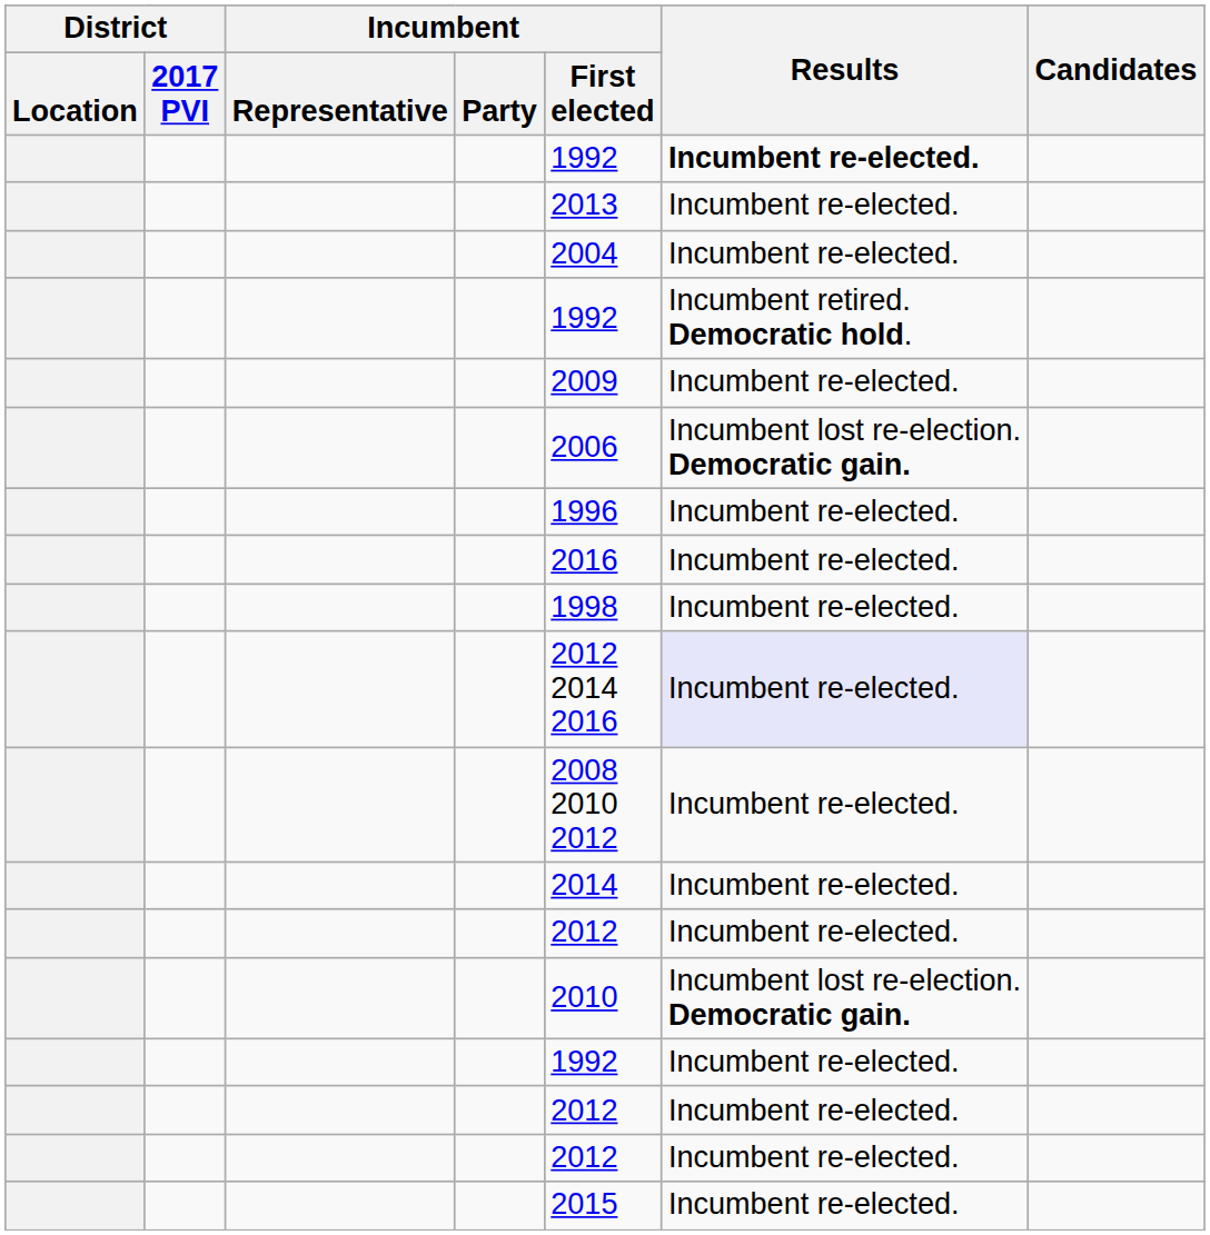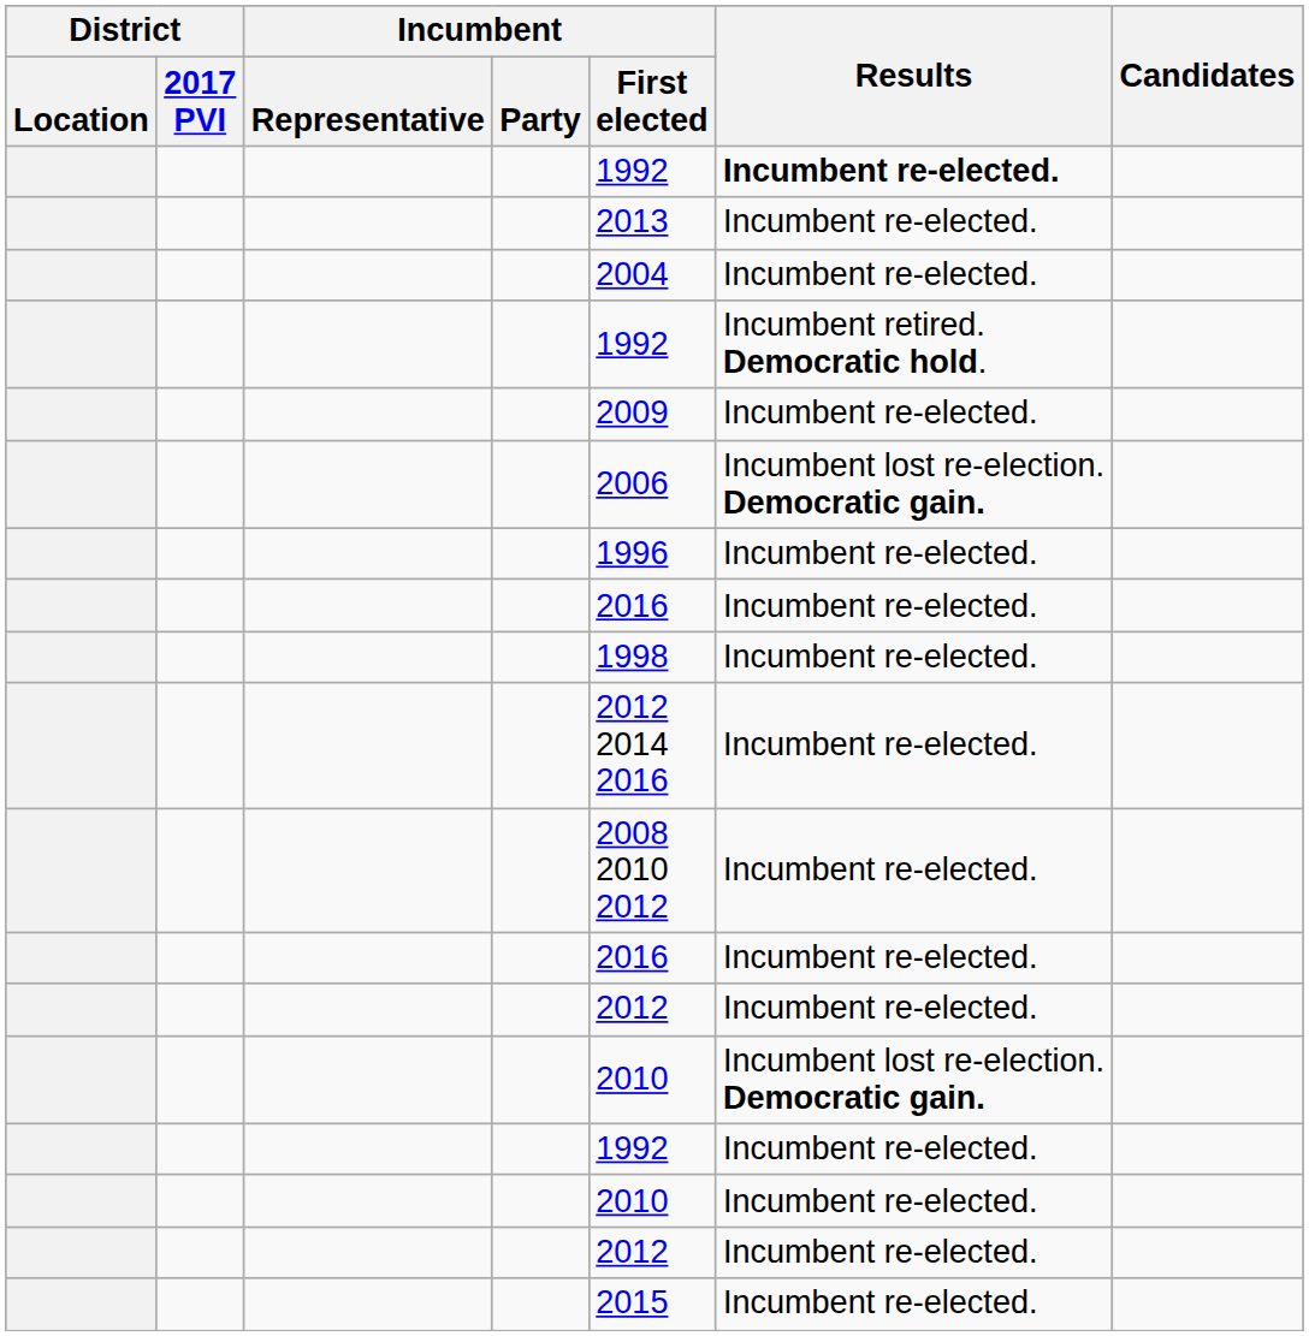row 12 | Results: lavender background -> no background
row 14 | Incumbent / First elected: 2014 -> 2016
row 18 | Incumbent / First elected: 2012 -> 2010
